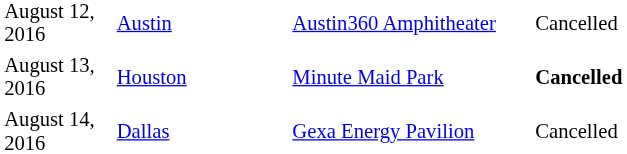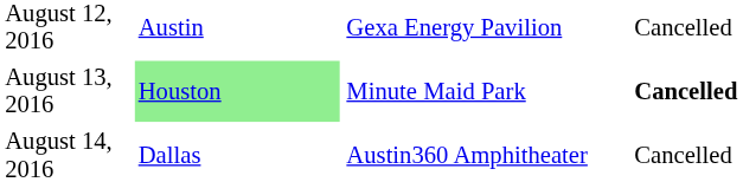August 12, 2016 | column 3: Austin360 Amphitheater -> Gexa Energy Pavilion
August 13, 2016 | column 2: no background -> lightgreen background
August 14, 2016 | column 3: Gexa Energy Pavilion -> Austin360 Amphitheater
